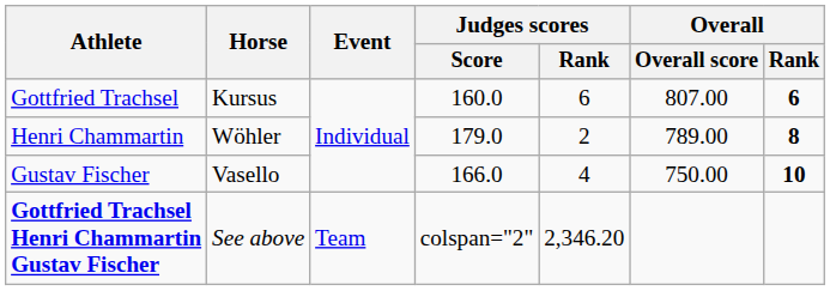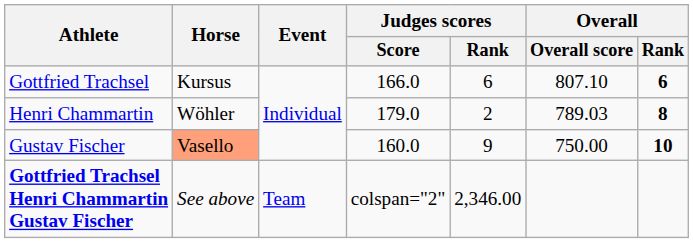Gottfried Trachsel | Judges scores / Score: 160.0 -> 166.0
Gottfried Trachsel | Overall / Overall score: 807.00 -> 807.10
Henri Chammartin | Overall / Overall score: 789.00 -> 789.03
Gustav Fischer | Horse: no background -> lightsalmon background
Gustav Fischer | Judges scores / Score: 166.0 -> 160.0
Gustav Fischer | Judges scores / Rank: 4 -> 9
Gottfried Trachsel Henri Chammartin Gustav Fischer | Judges scores / Rank: 2,346.20 -> 2,346.00
